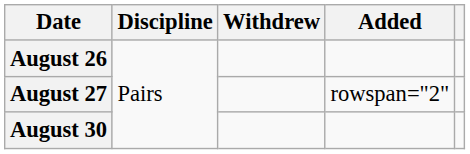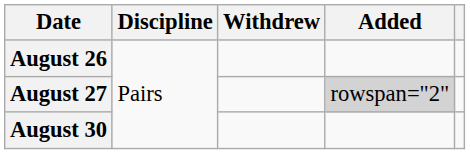August 27 | Added: no background -> lightgrey background
